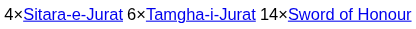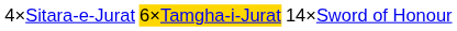4×Sitara-e-Jurat | column 2: no background -> gold background
